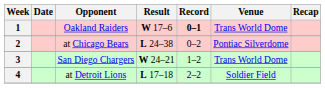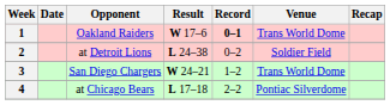2 | Opponent: at Chicago Bears -> at Detroit Lions
2 | Venue: Pontiac Silverdome -> Soldier Field
4 | Opponent: at Detroit Lions -> at Chicago Bears
4 | Venue: Soldier Field -> Pontiac Silverdome
